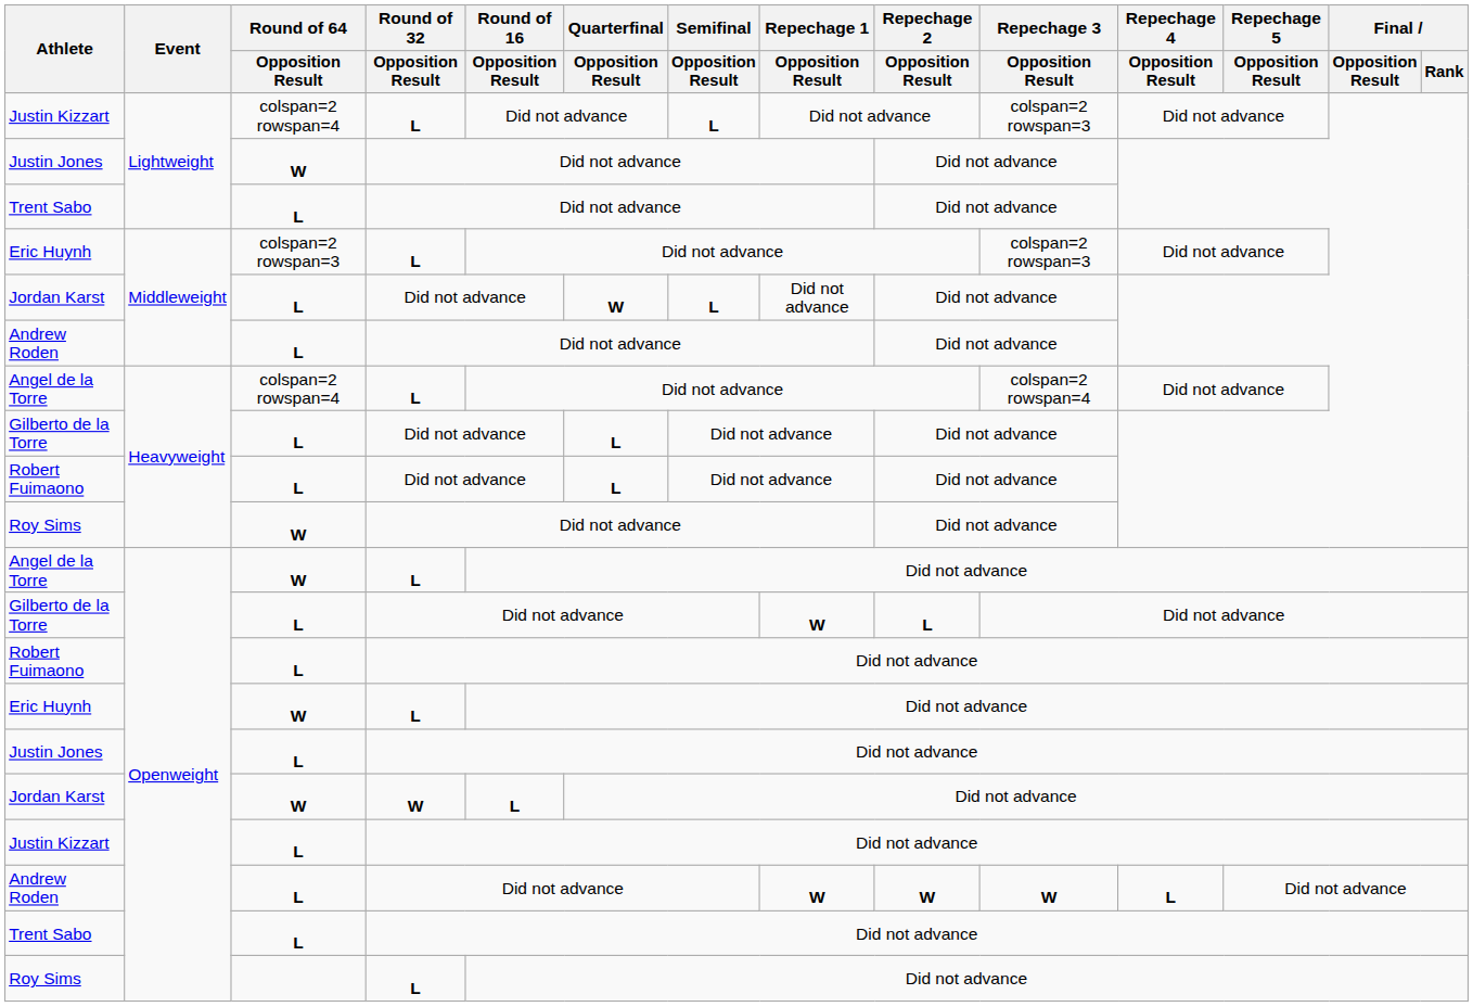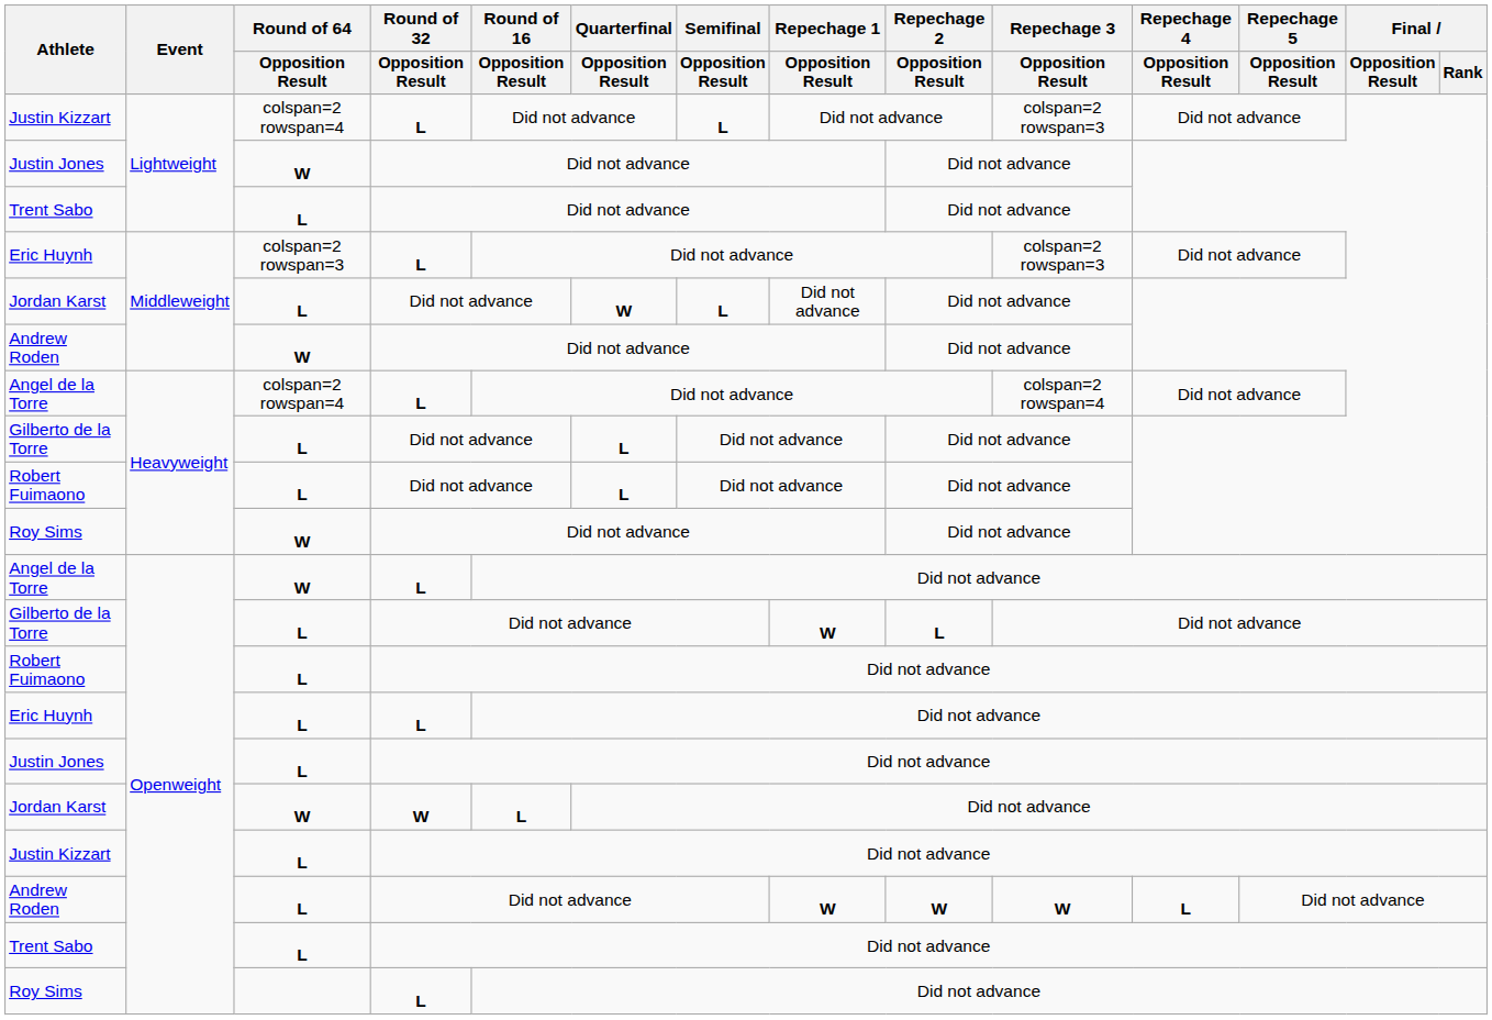Andrew Roden / Middleweight | Round of 64 / Opposition Result: L -> W
Eric Huynh / Openweight | Round of 64 / Opposition Result: W -> L
